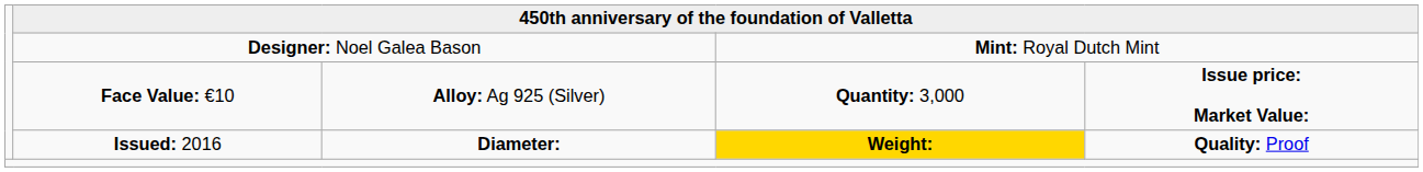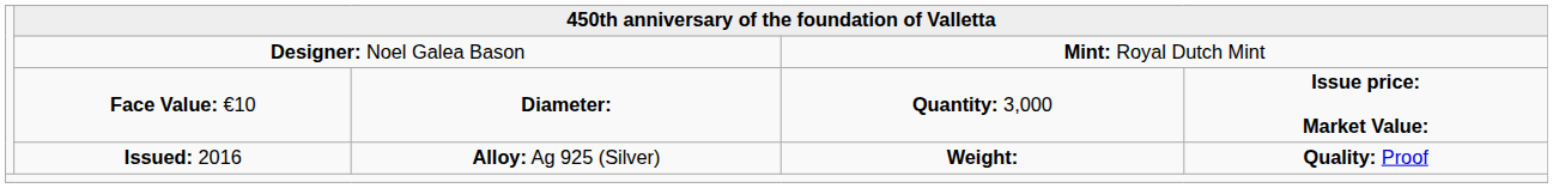Face Value: €10 | column 3: Alloy: Ag 925 (Silver) -> Diameter:
Issued: 2016 | column 3: Diameter: -> Alloy: Ag 925 (Silver)
Issued: 2016 | column 4: gold background -> no background
